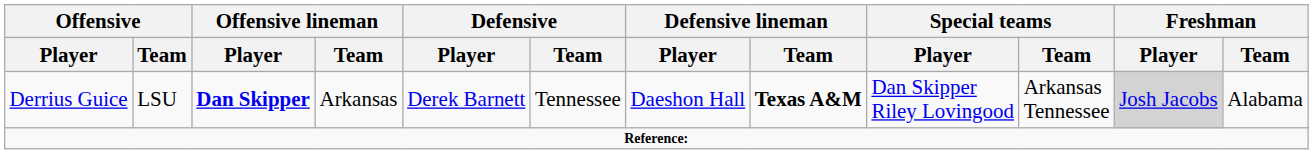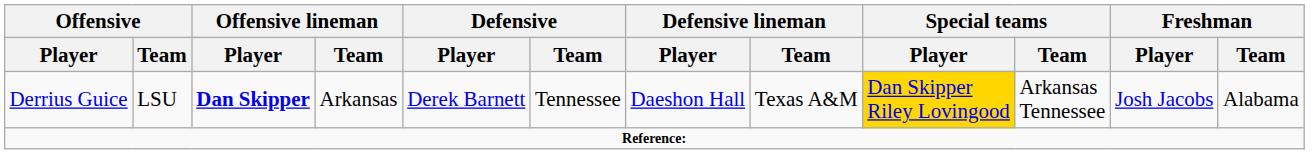Derrius Guice | Defensive lineman / Team: bold -> normal
Derrius Guice | Special teams / Player: no background -> gold background
Derrius Guice | Freshman / Player: lightgrey background -> no background
